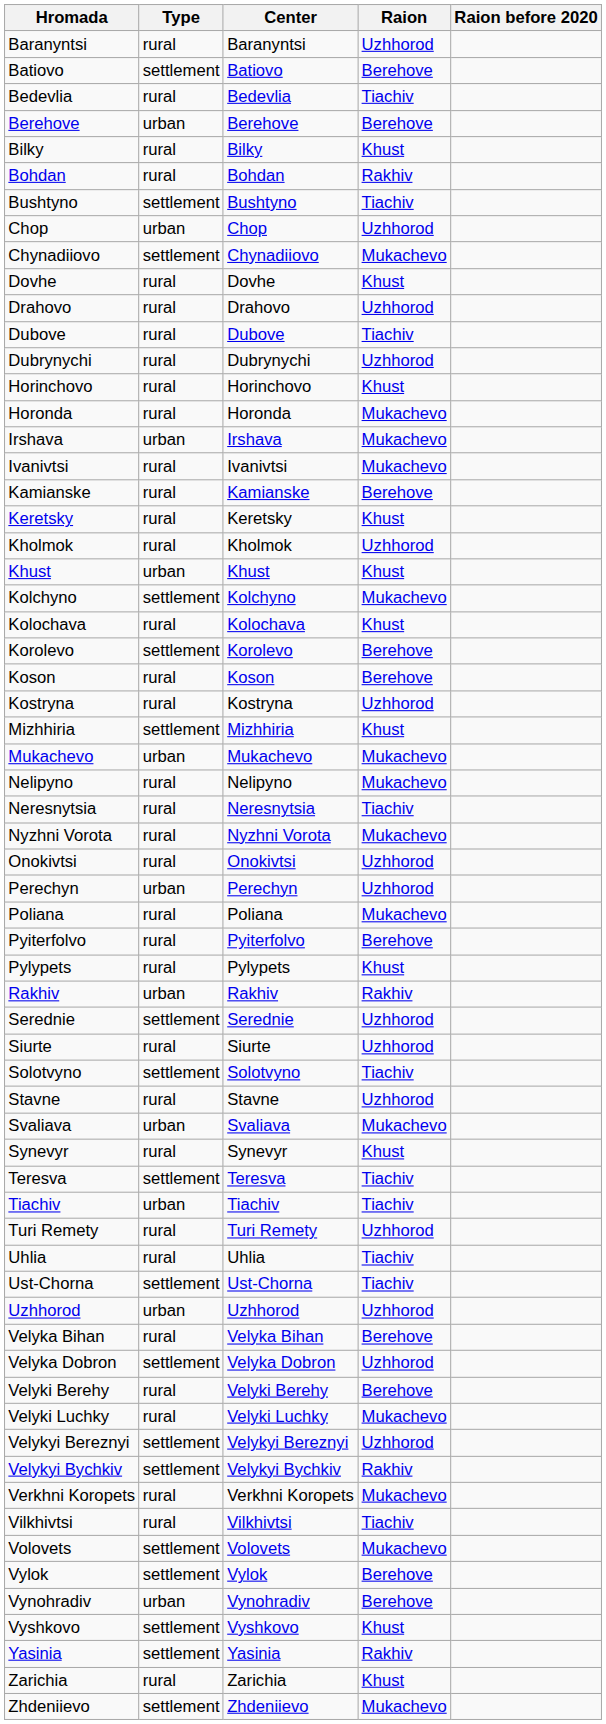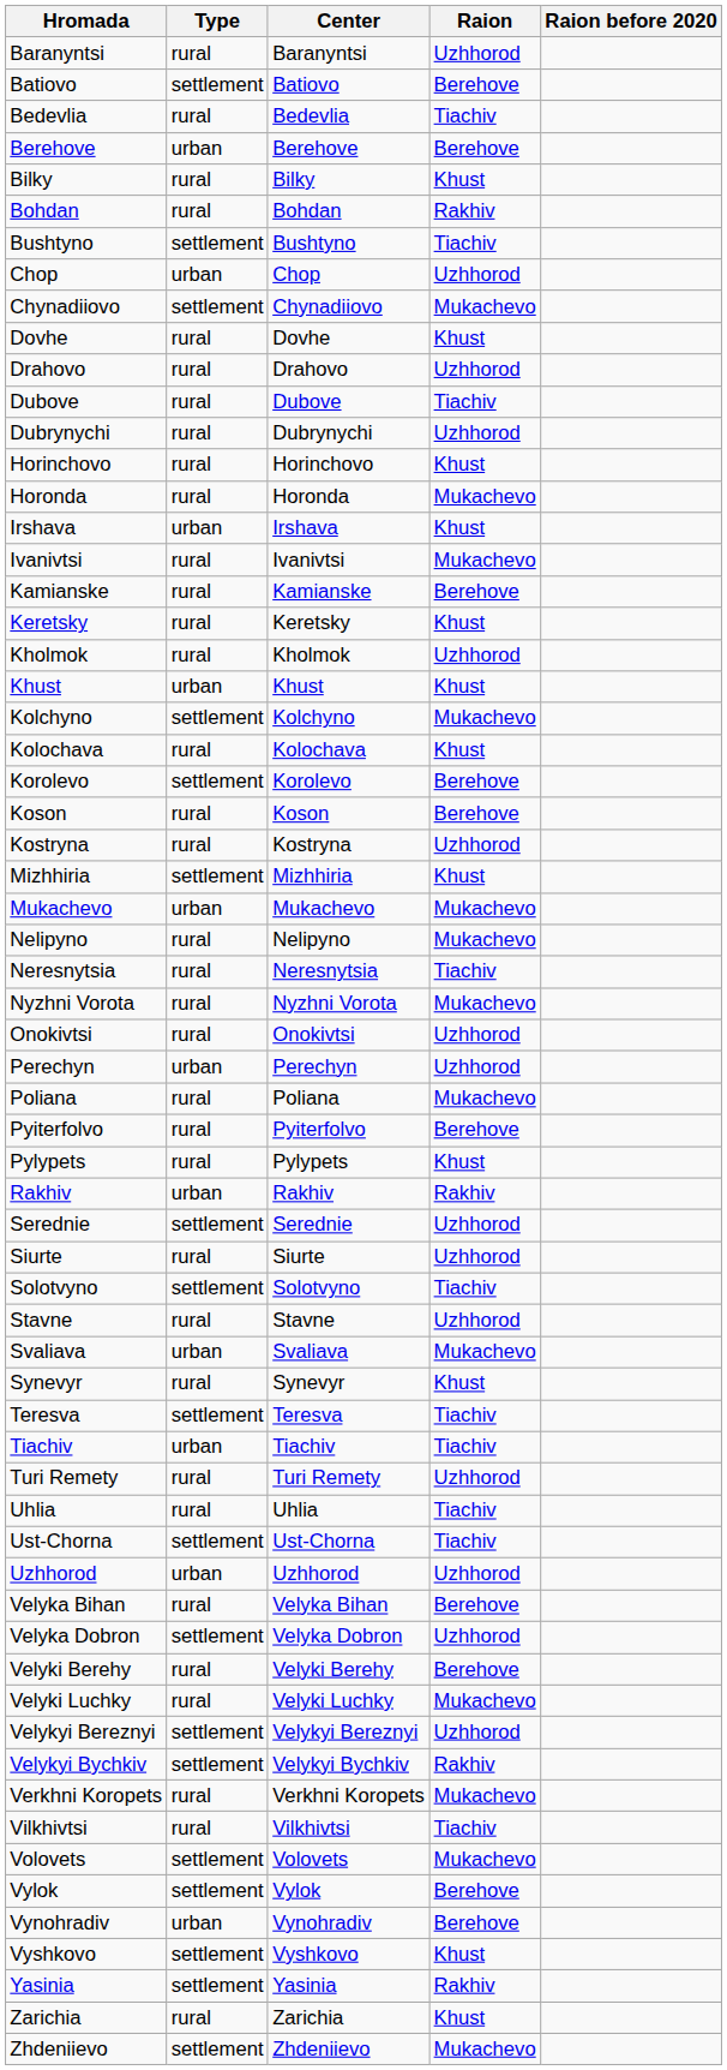row 17 | Raion: Mukachevo -> Khust
